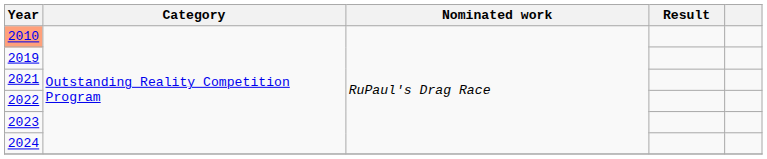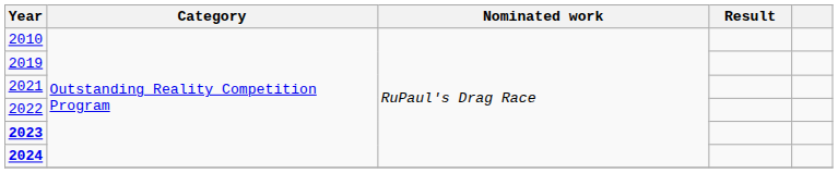2010 | Year: lightsalmon background -> no background
2023 | Year: normal -> bold
2024 | Year: normal -> bold
